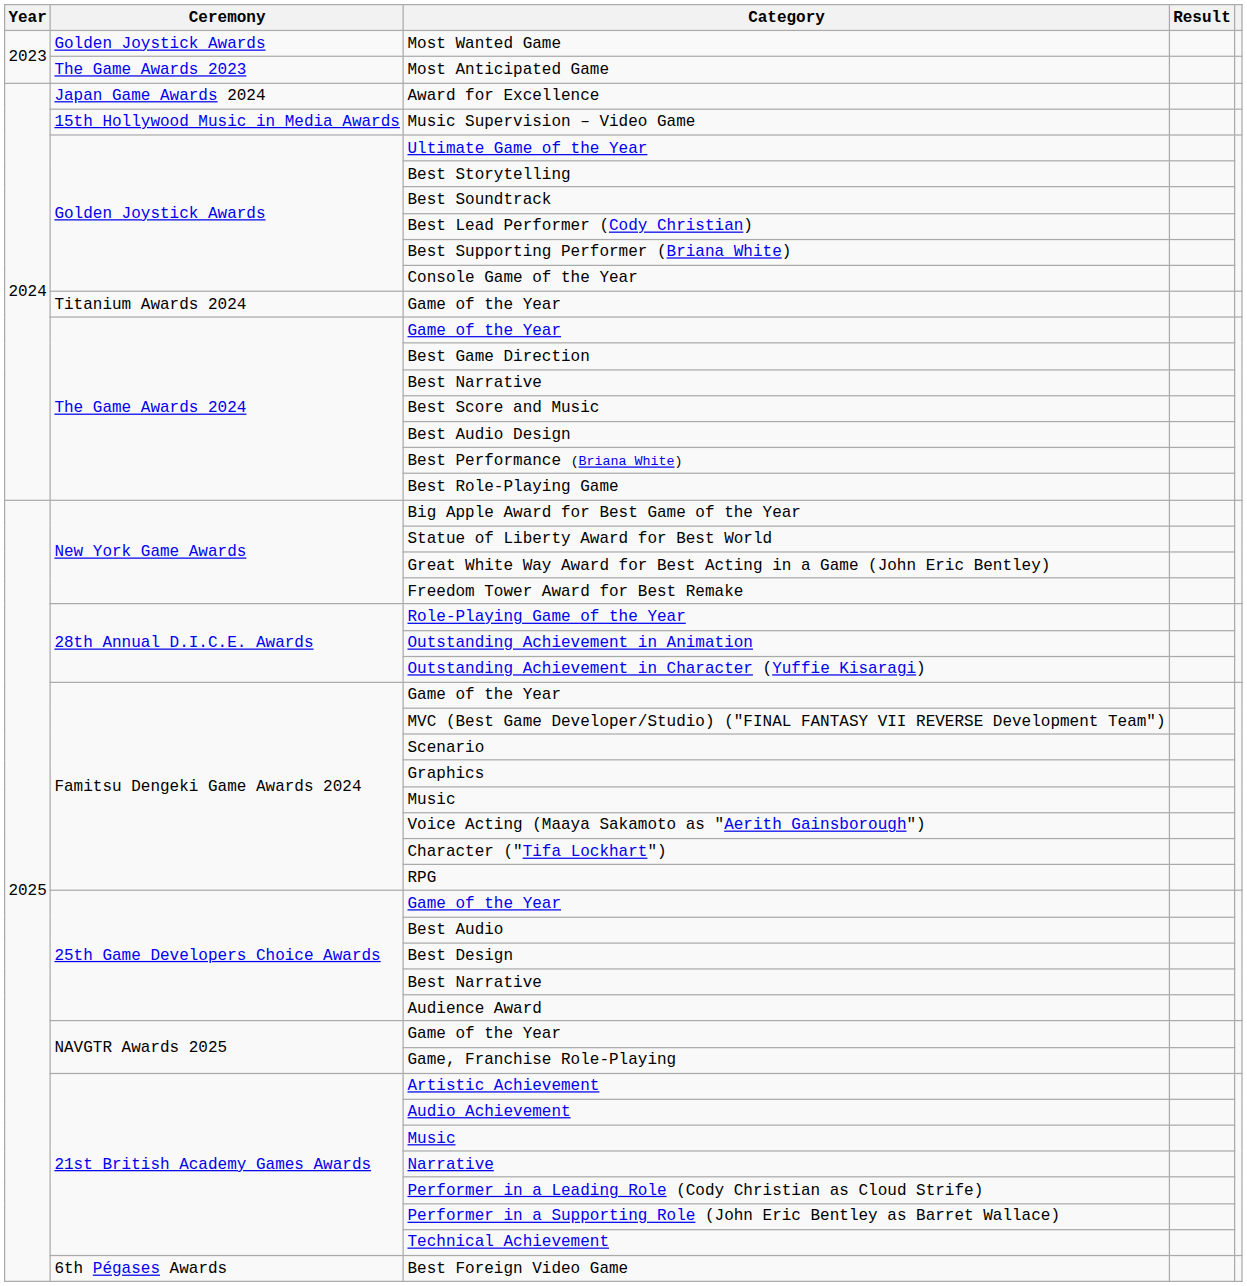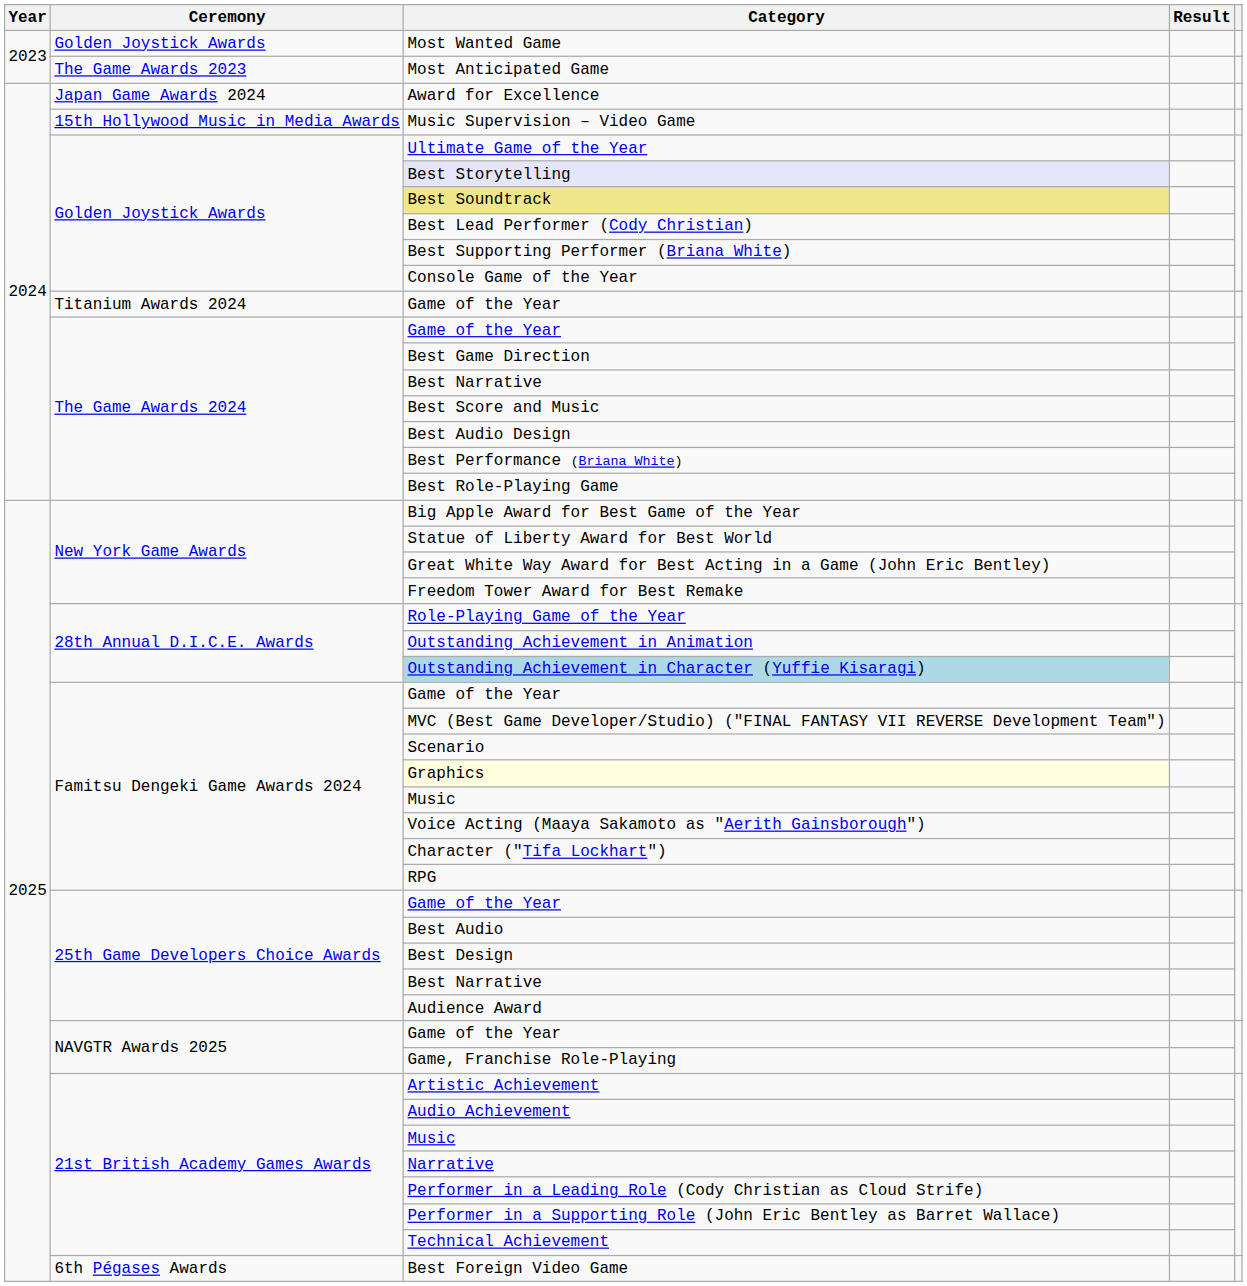Best Storytelling | Category: no background -> lavender background
Best Soundtrack | Category: no background -> khaki background
Outstanding Achievement in Character (Yuffie Kisaragi) | Category: no background -> lightblue background
Graphics | Category: no background -> lightyellow background
